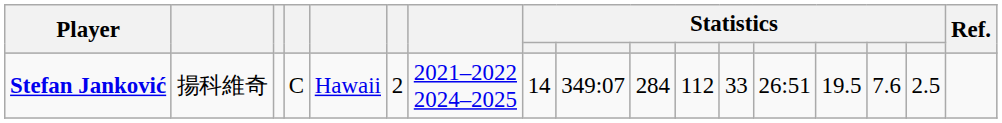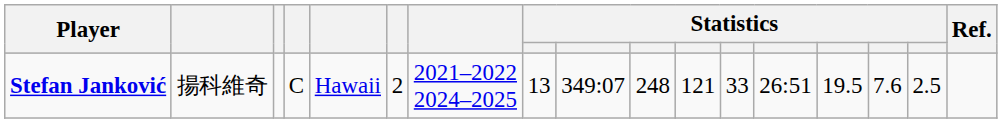Stefan Janković | column 8: 14 -> 13
Stefan Janković | column 10: 284 -> 248
Stefan Janković | column 11: 112 -> 121
